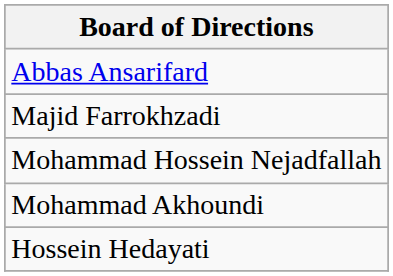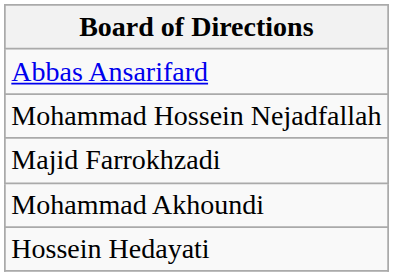row 3 | column 1: Majid Farrokhzadi -> Mohammad Hossein Nejadfallah
row 4 | column 1: Mohammad Hossein Nejadfallah -> Majid Farrokhzadi
